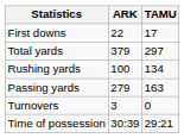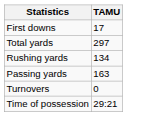- column: ARK | 22 | 379 | 100 | 279 | 3 | 30:39
